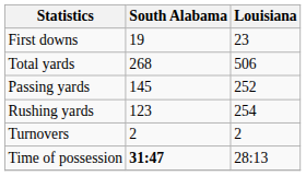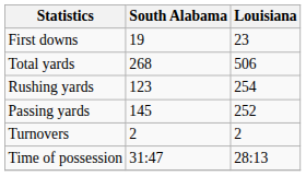rows swapped: Rushing yards <-> Passing yards
Time of possession | South Alabama: bold -> normal
